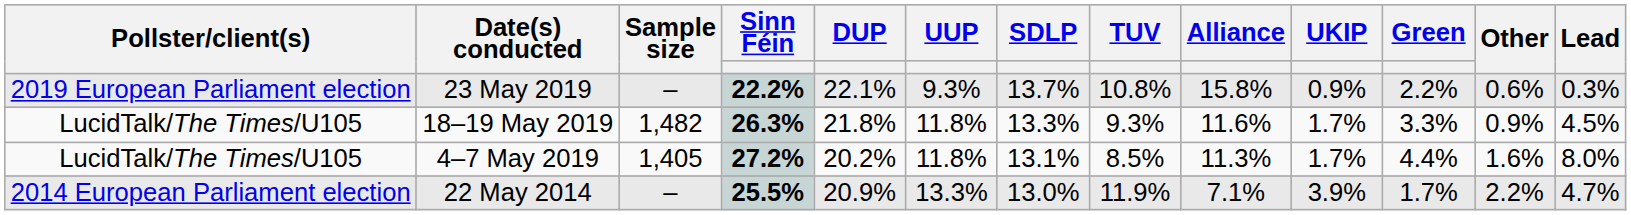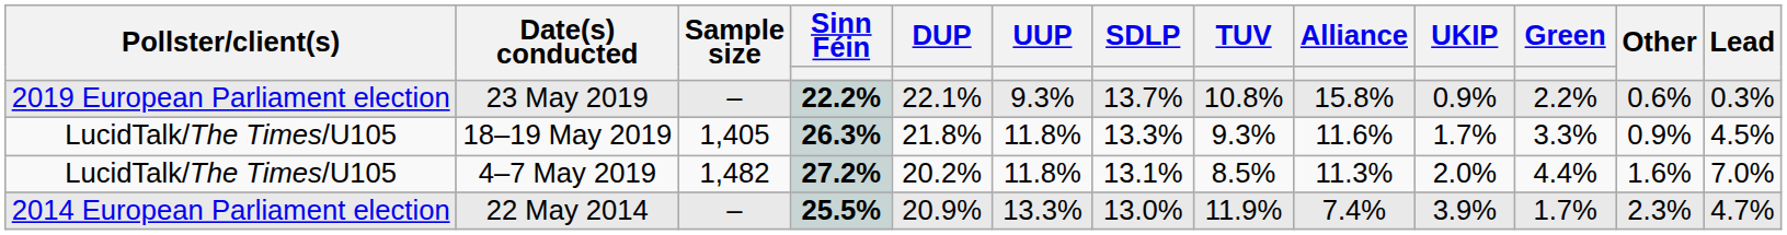18–19 May 2019 | Sample size: 1,482 -> 1,405
4–7 May 2019 | Sample size: 1,405 -> 1,482
4–7 May 2019 | UKIP: 1.7% -> 2.0%
4–7 May 2019 | Lead: 8.0% -> 7.0%
22 May 2014 | Alliance: 7.1% -> 7.4%
22 May 2014 | Other: 2.2% -> 2.3%
